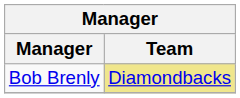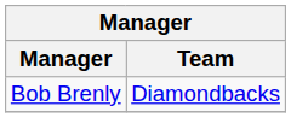Bob Brenly | Team: khaki background -> no background
